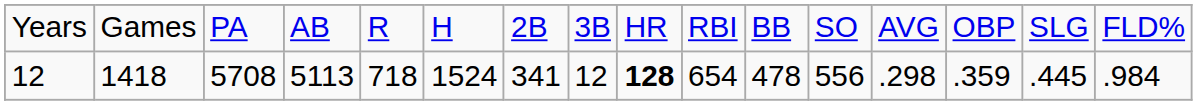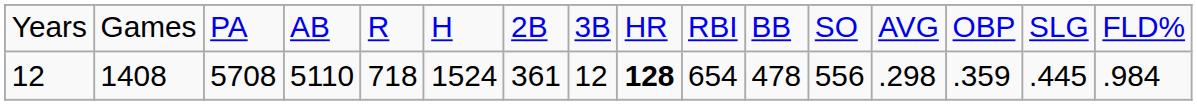row 2 | column 2: 1418 -> 1408
row 2 | column 4: 5113 -> 5110
row 2 | column 7: 341 -> 361
